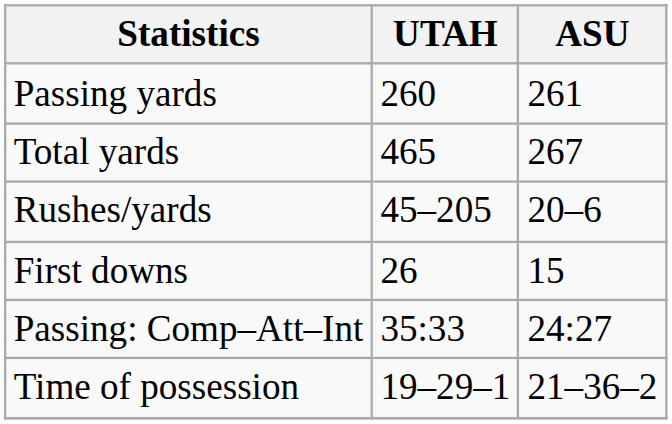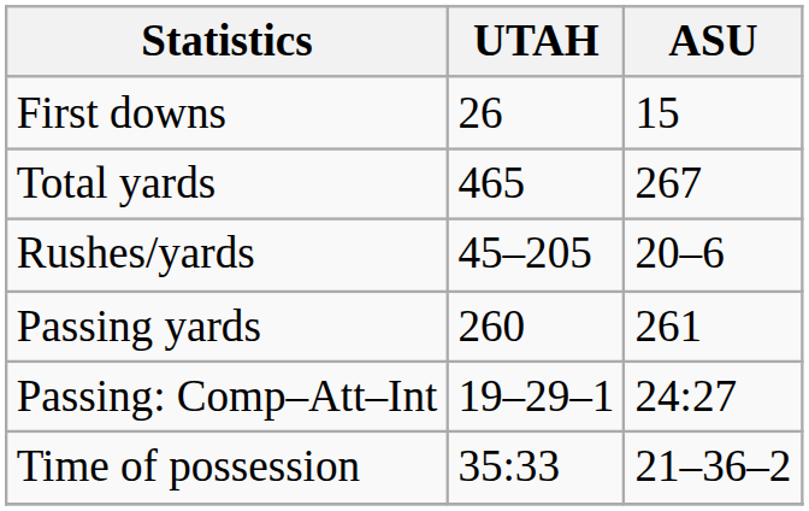rows swapped: First downs <-> Passing yards
Passing: Comp–Att–Int | UTAH: 35:33 -> 19–29–1
Time of possession | UTAH: 19–29–1 -> 35:33
